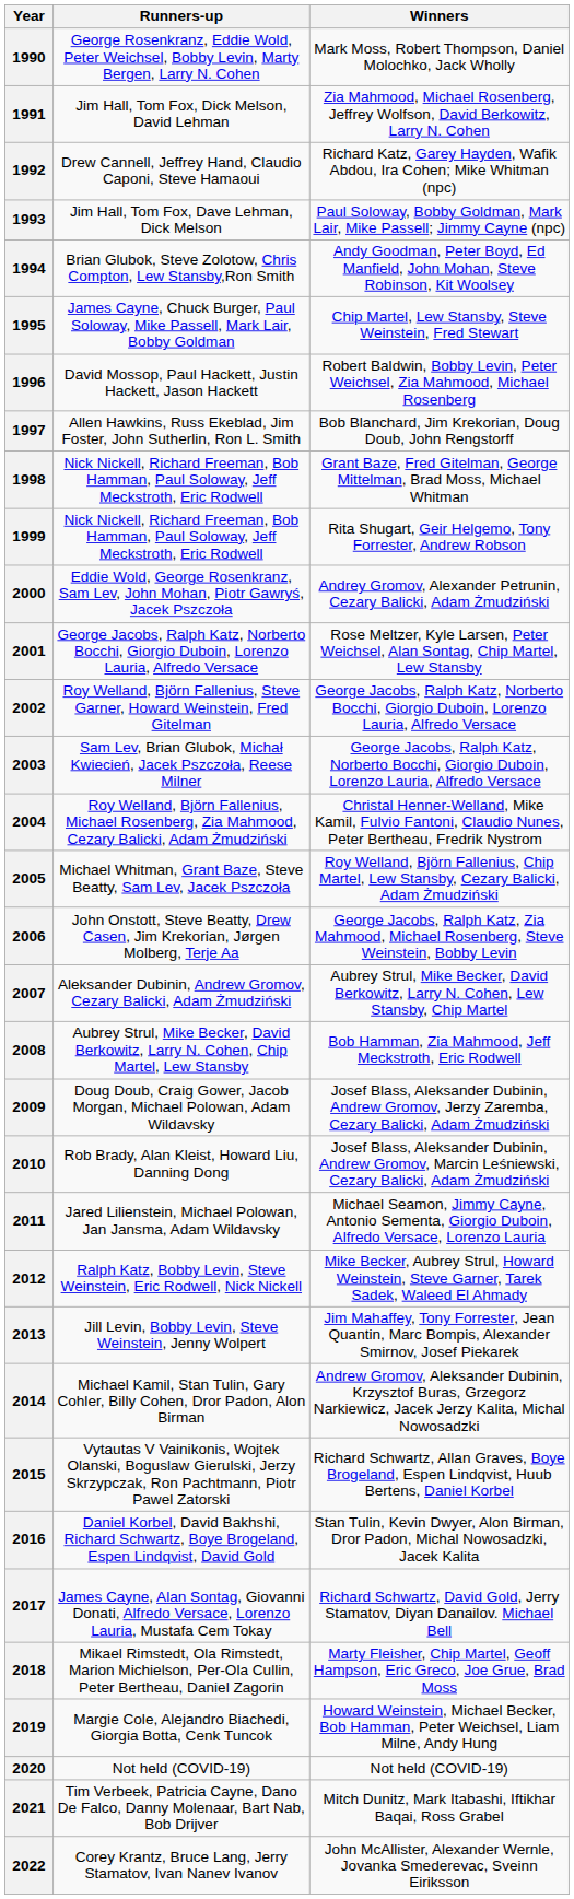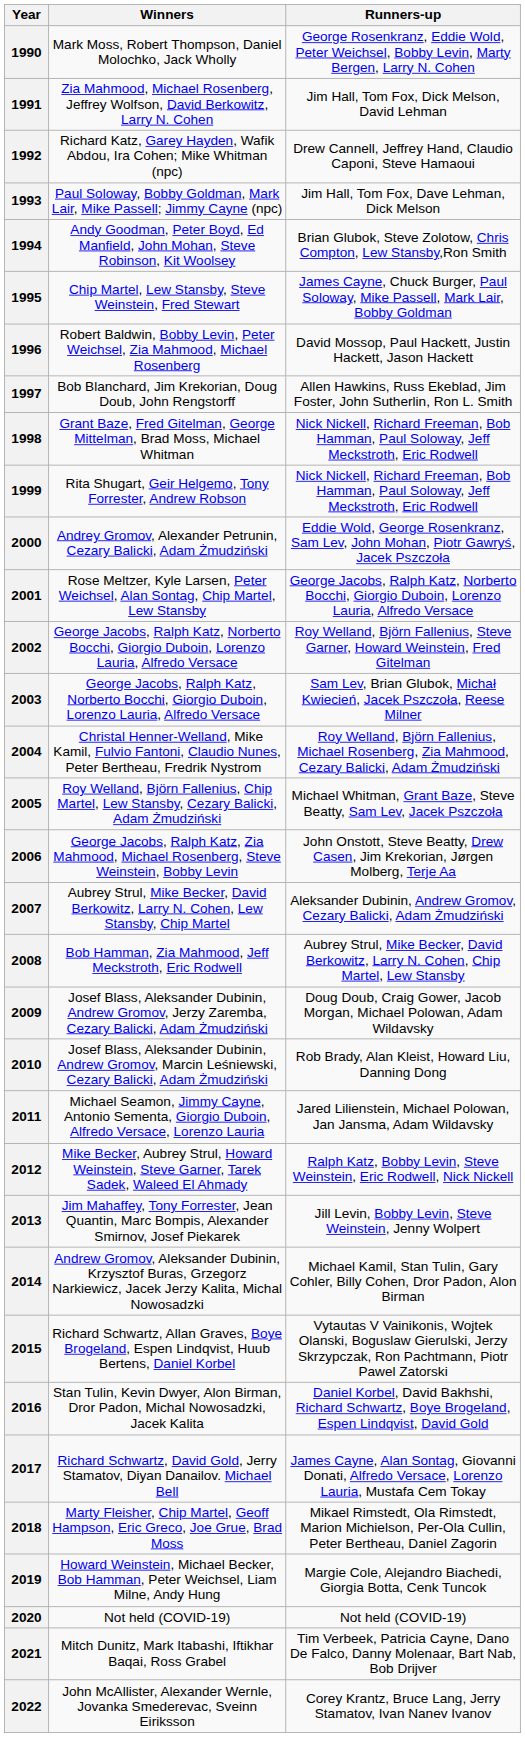columns swapped: Winners <-> Runners-up
